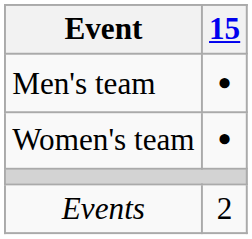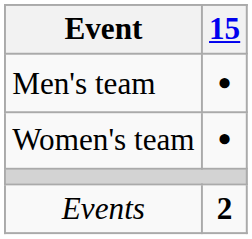Events | 15: normal -> bold
